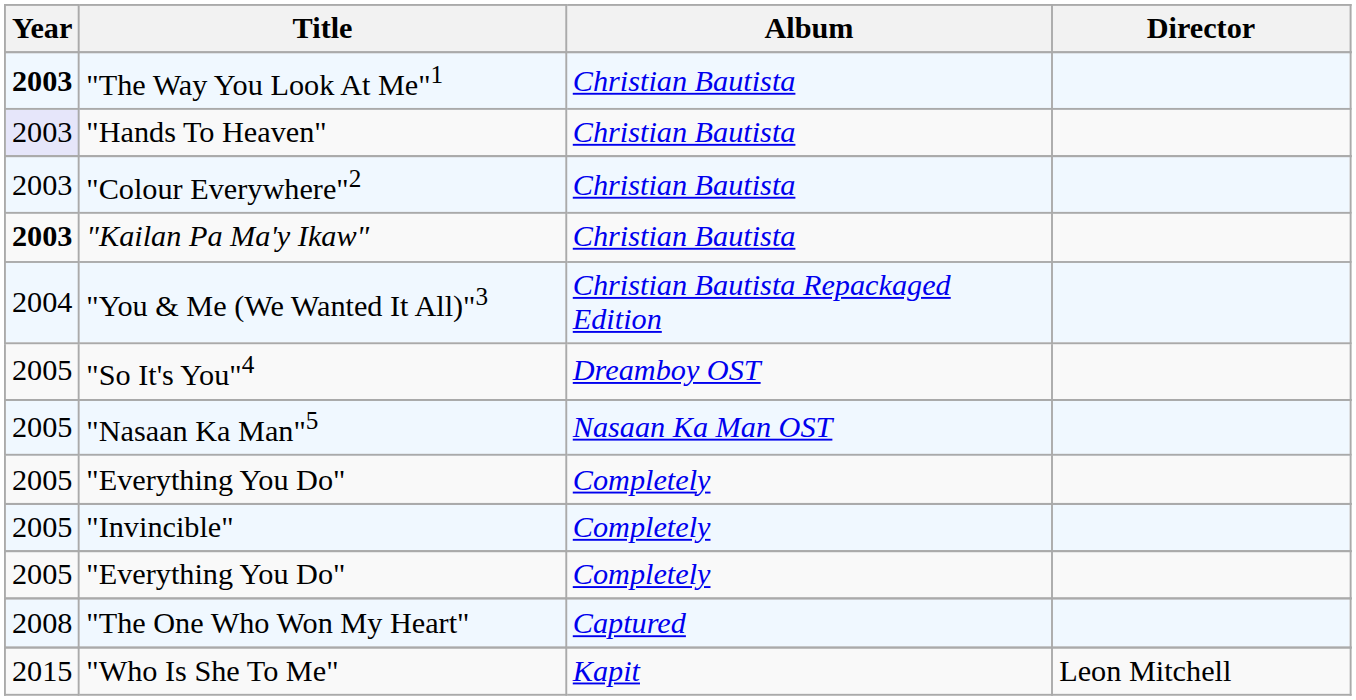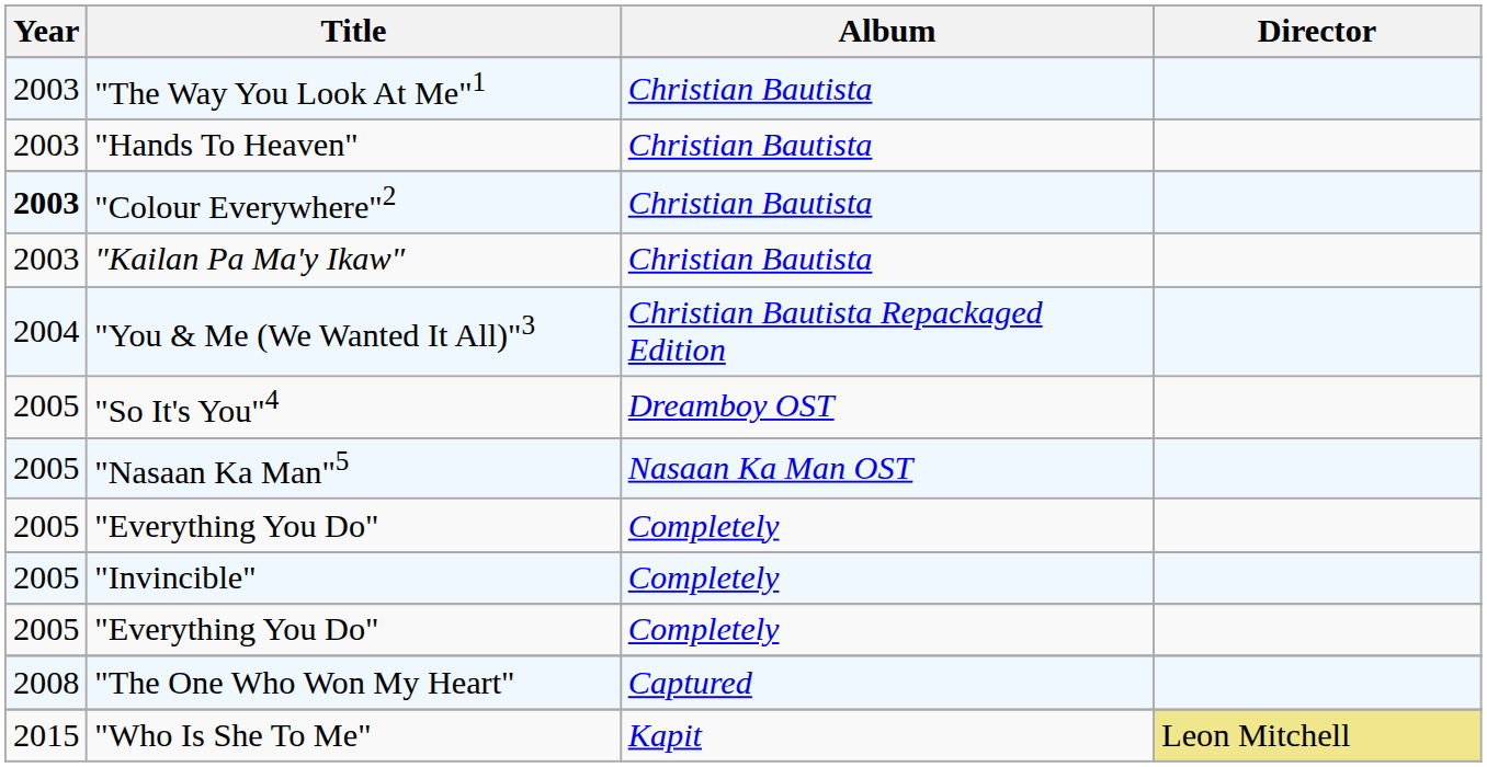"The Way You Look At Me"1 | Year: bold -> normal
"Hands To Heaven" | Year: lavender background -> no background
"Colour Everywhere"2 | Year: normal -> bold
"Kailan Pa Ma'y Ikaw" | Year: bold -> normal
"Who Is She To Me" | Director: no background -> khaki background
